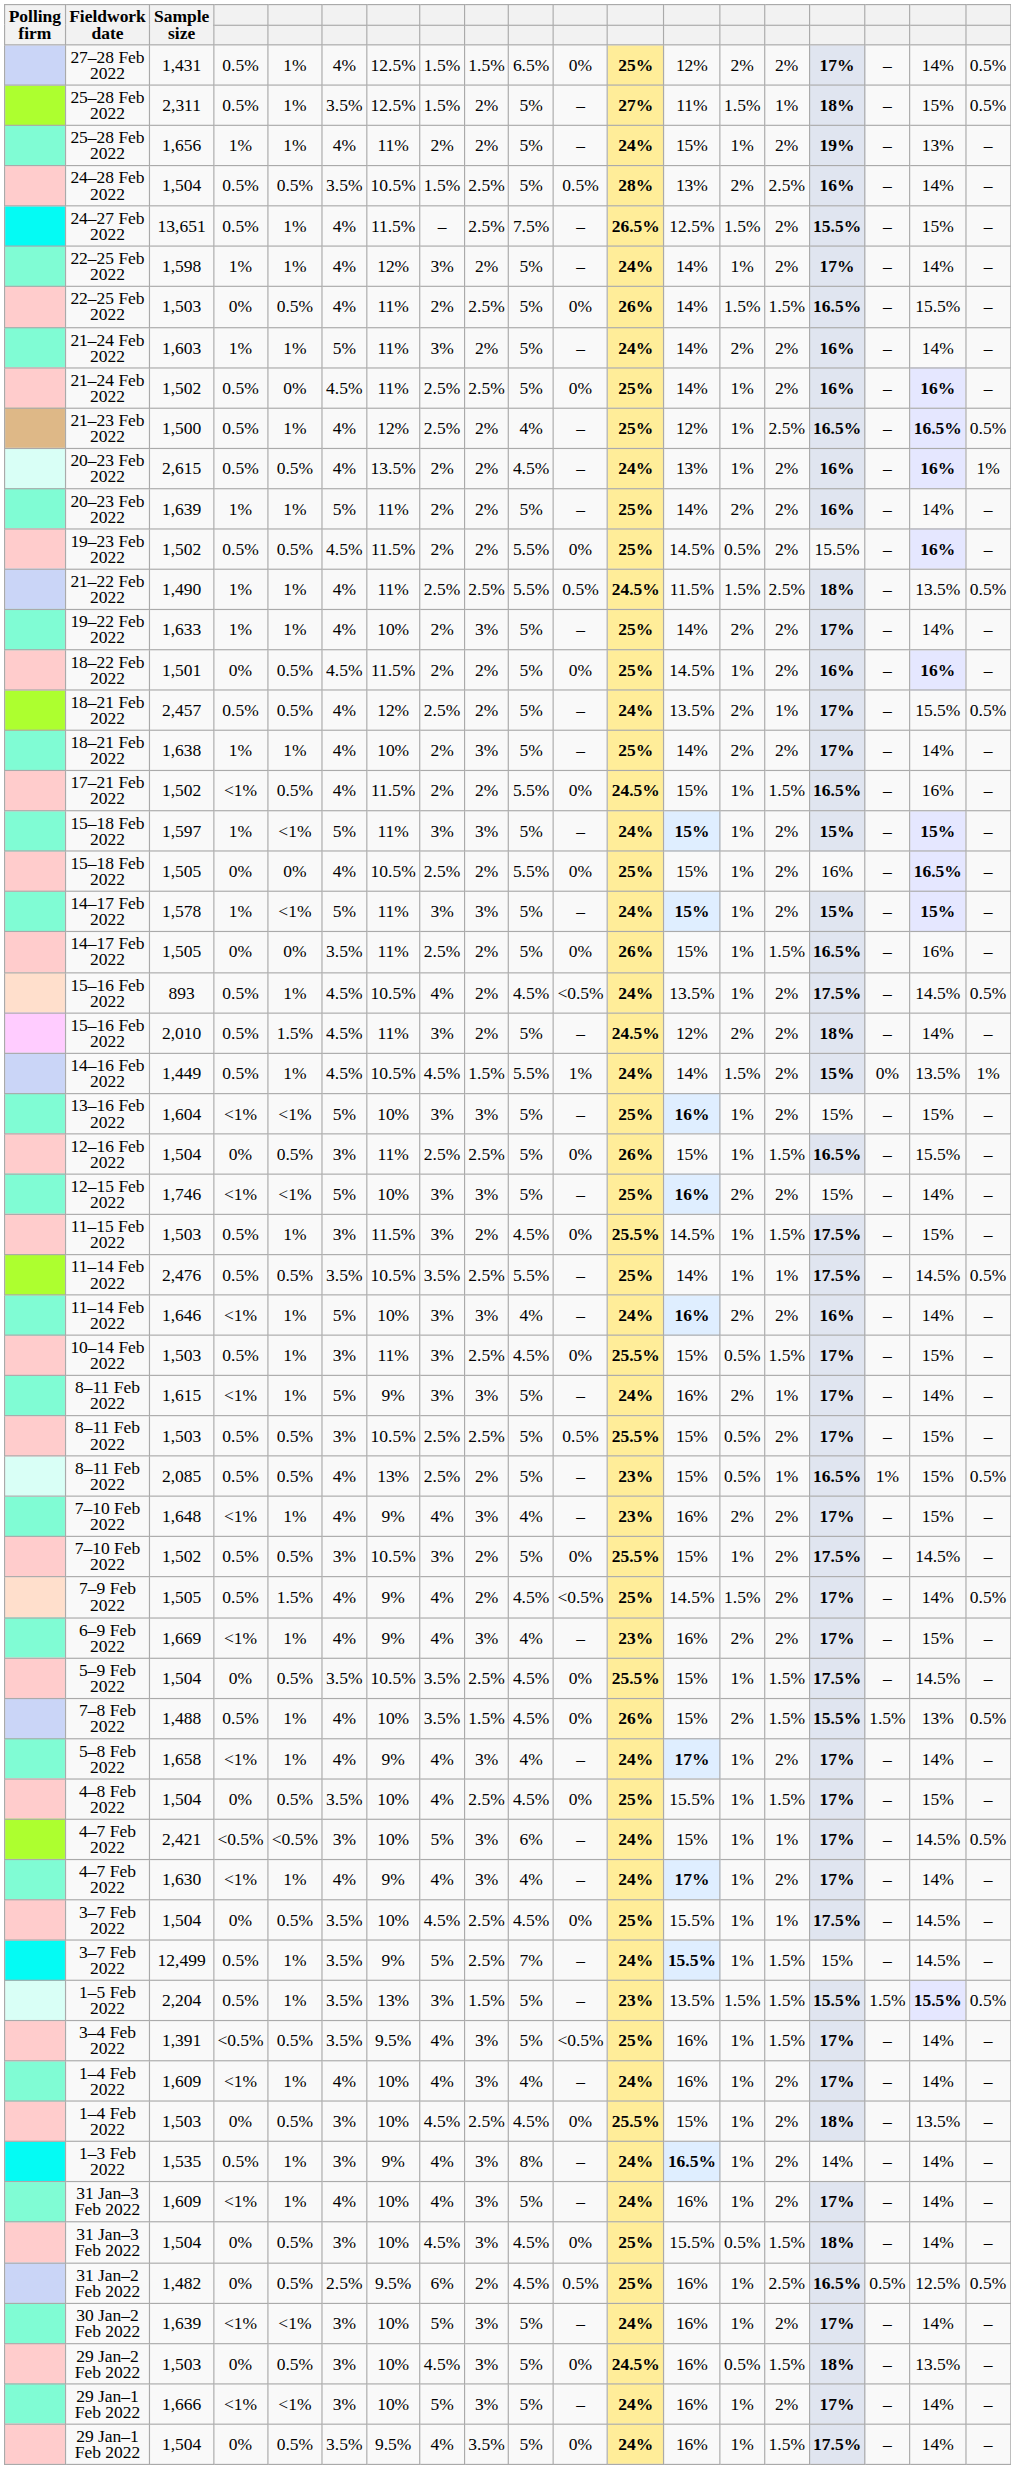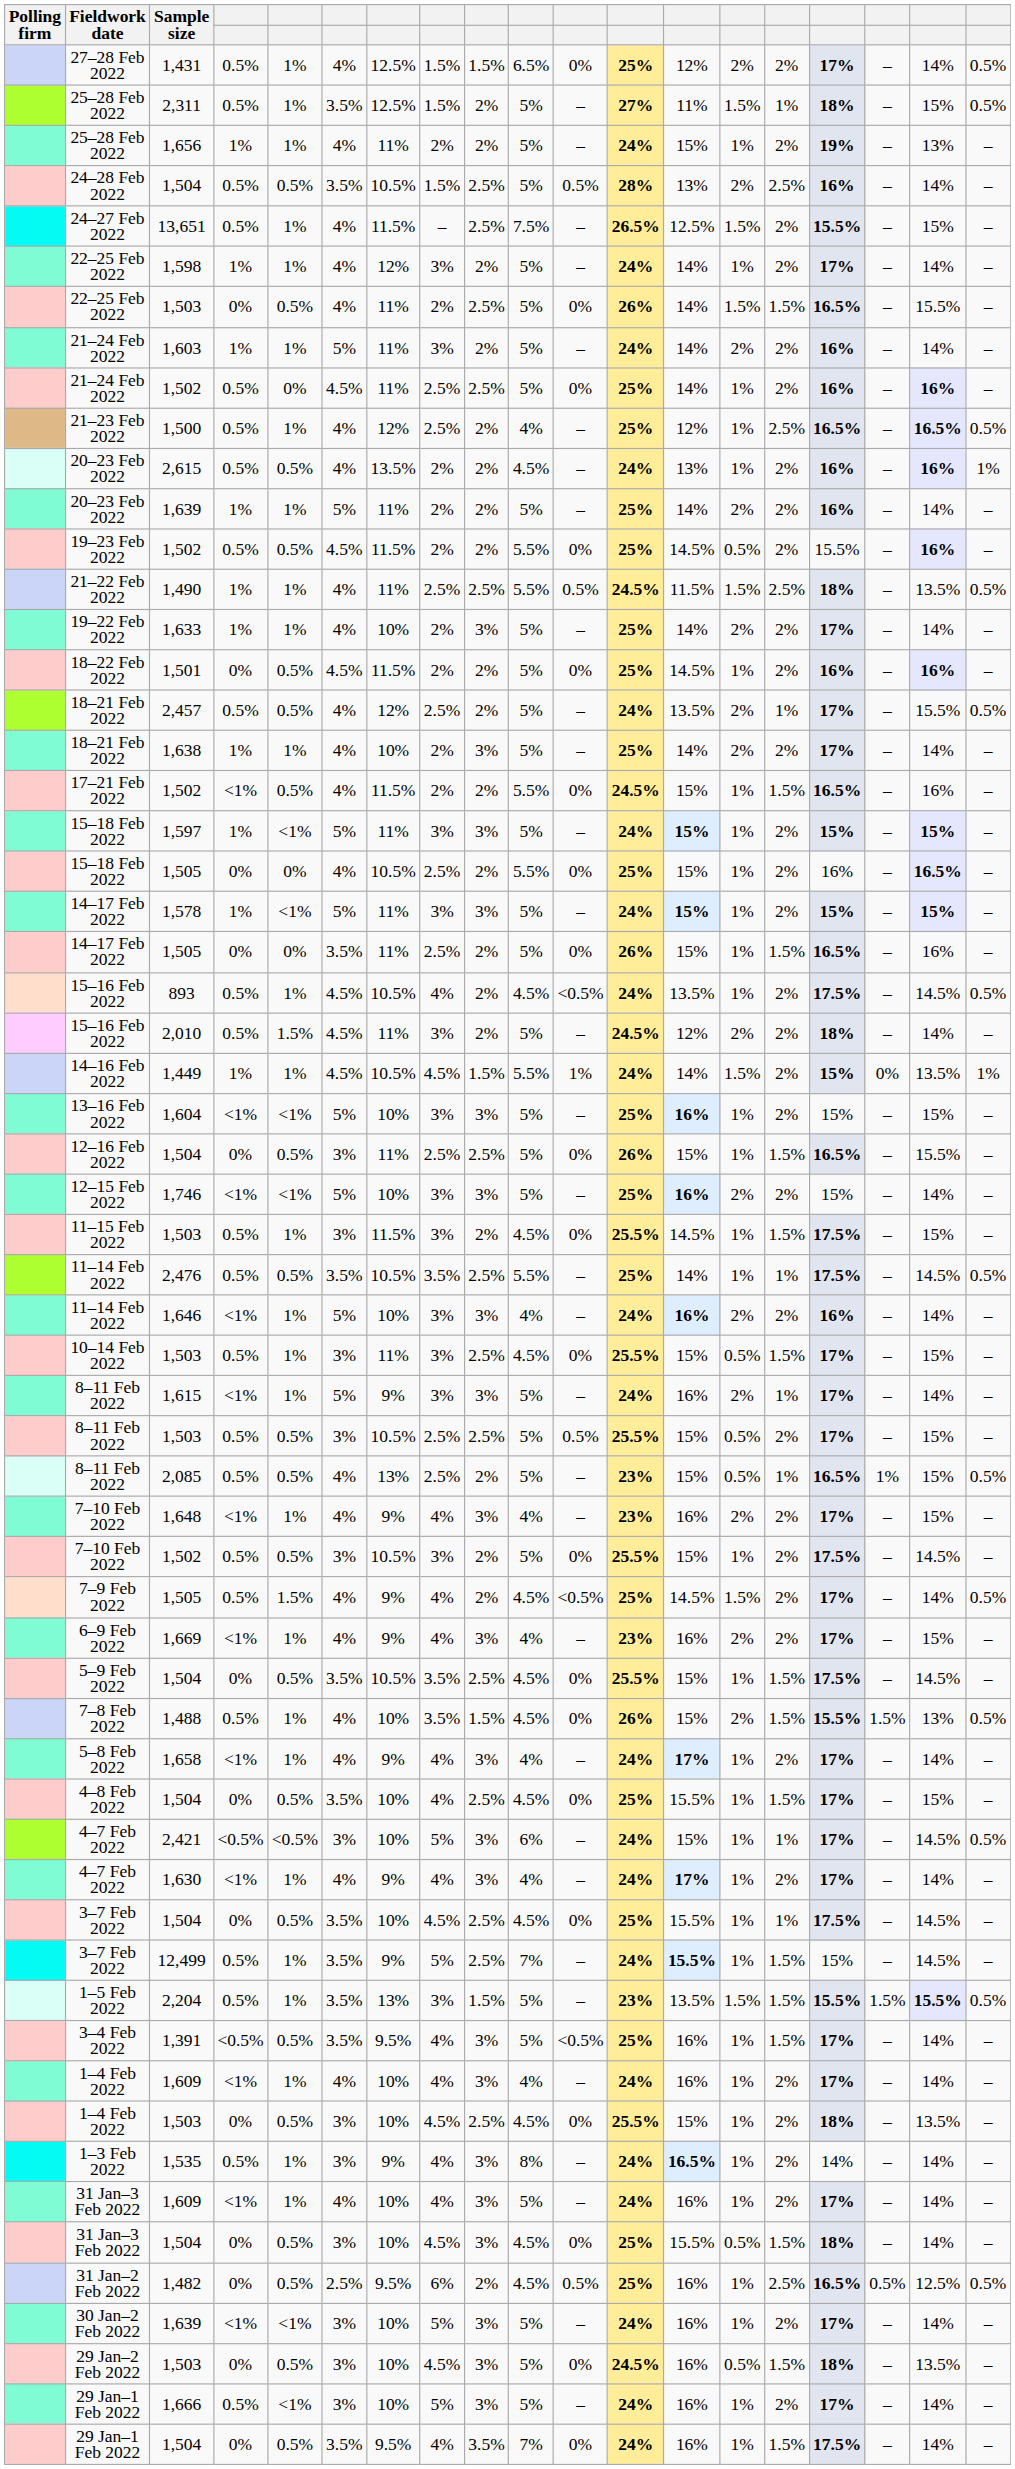14–16 Feb 2022 | column 4: 0.5% -> 1%
29 Jan–1 Feb 2022 / 1,666 | column 4: <1% -> 0.5%
29 Jan–1 Feb 2022 / 1,504 | column 10: 5% -> 7%
